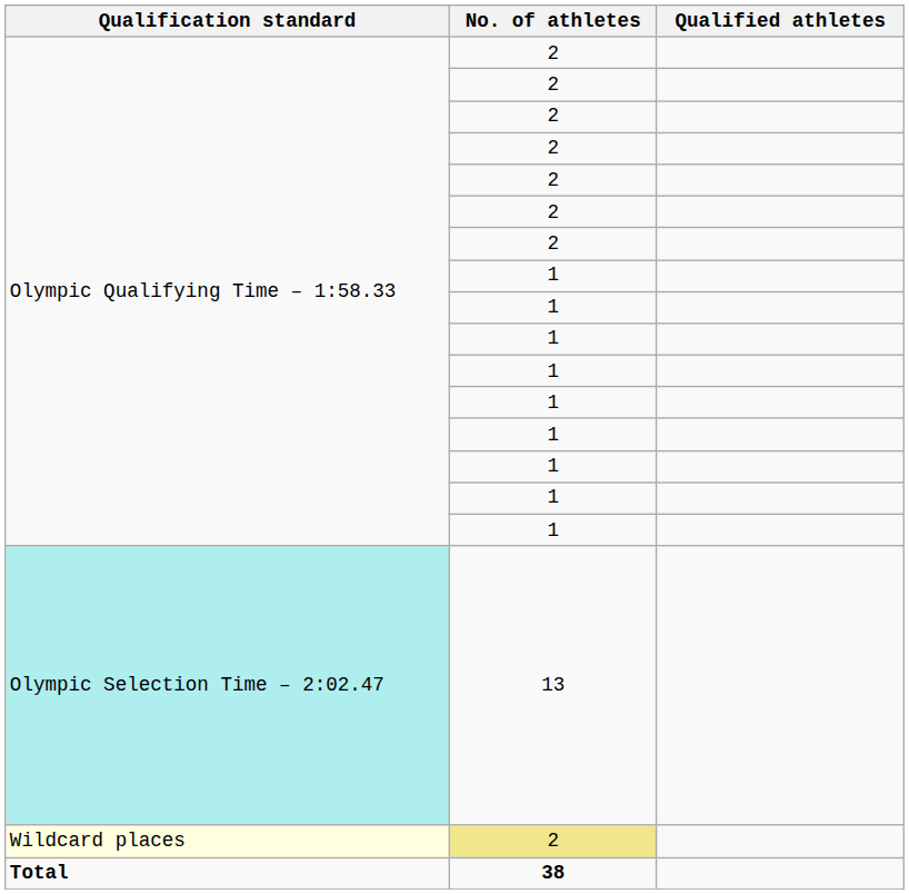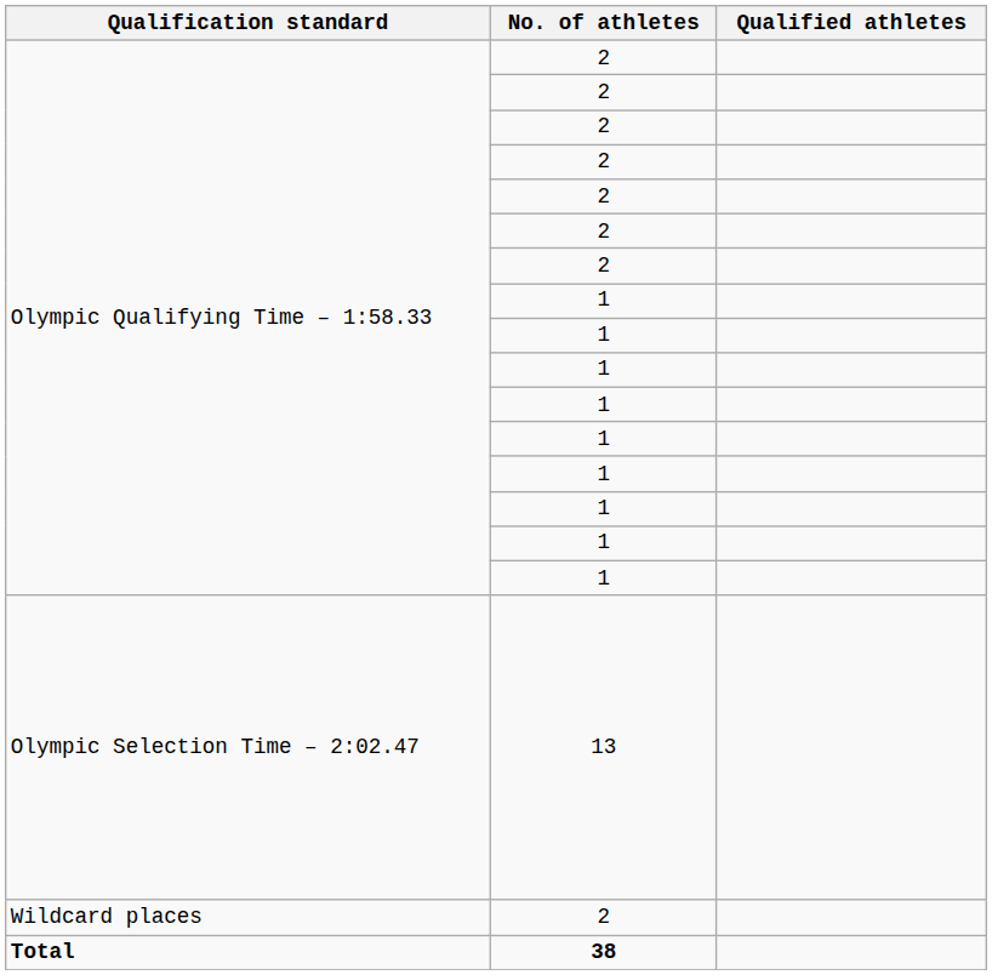Olympic Selection Time – 2:02.47 | Qualification standard: paleturquoise background -> no background
Wildcard places | Qualification standard: lightyellow background -> no background
Wildcard places | No. of athletes: khaki background -> no background
